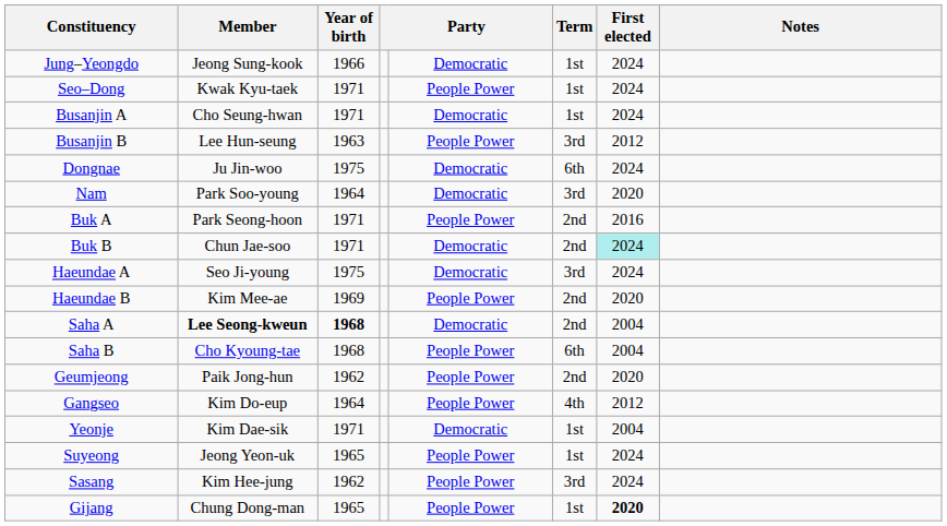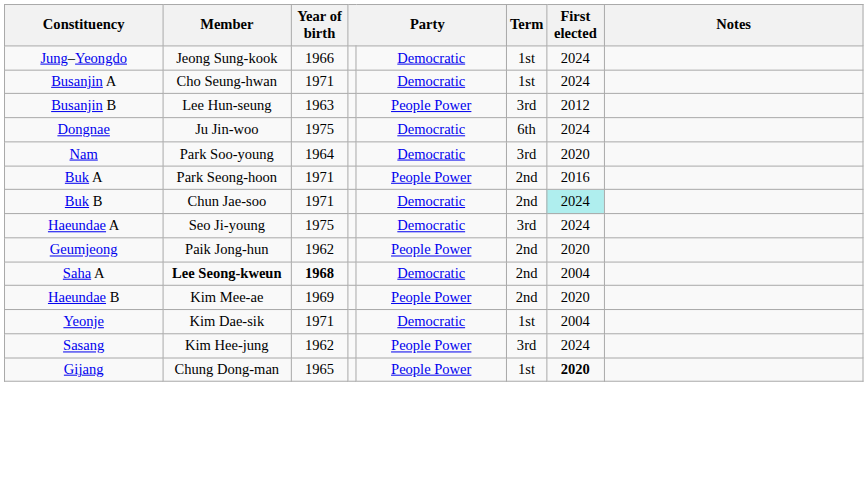- row: Seo–Dong | Kwak Kyu-taek | 1971 | People Power | 1st | 2024
rows swapped: Haeundae B <-> Geumjeong
- row: Saha B | Cho Kyoung-tae | 1968 | People Power | 6th | 2004
- row: Gangseo | Kim Do-eup | 1964 | People Power | 4th | 2012
- row: Suyeong | Jeong Yeon-uk | 1965 | People Power | 1st | 2024
